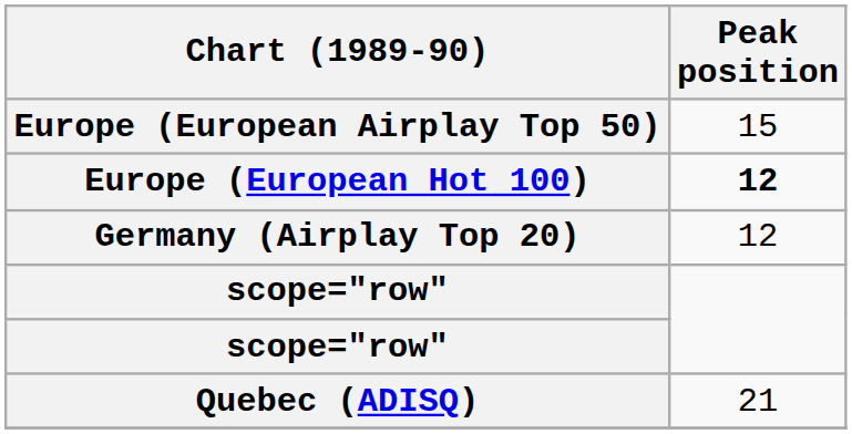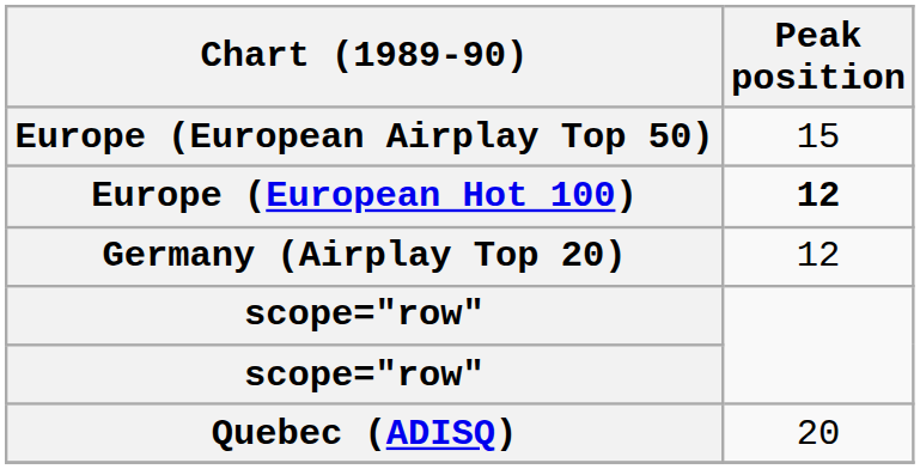Quebec (ADISQ) | Peak position: 21 -> 20
